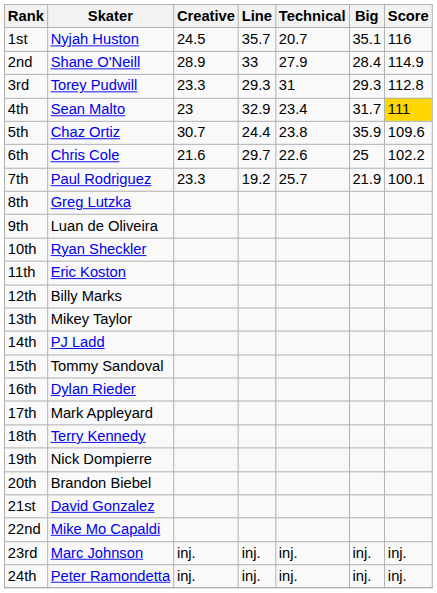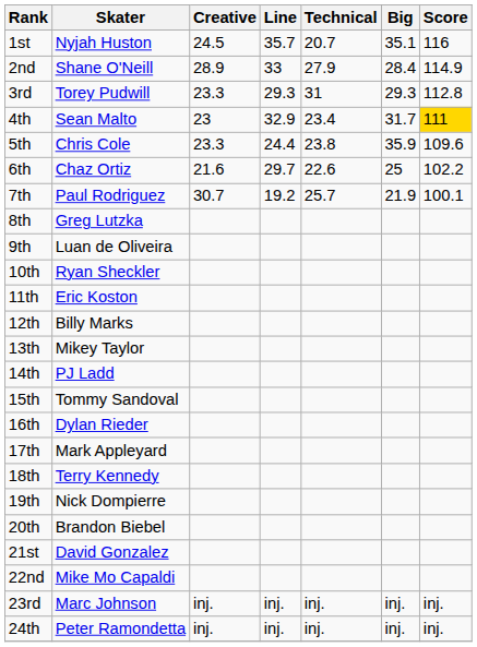5th | Skater: Chaz Ortiz -> Chris Cole
5th | Creative: 30.7 -> 23.3
6th | Skater: Chris Cole -> Chaz Ortiz
7th | Creative: 23.3 -> 30.7
